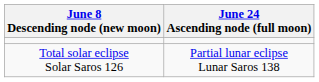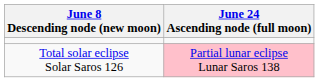row 3 | June 24 Ascending node (full moon): no background -> pink background
